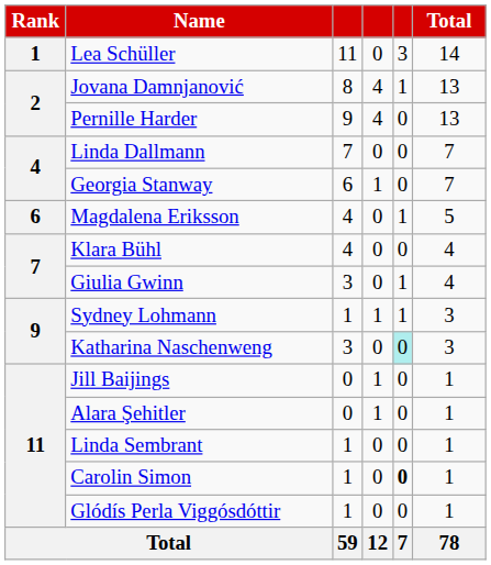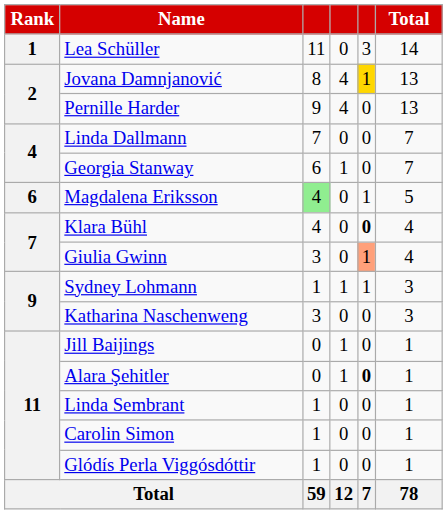Jovana Damnjanović | column 5: no background -> gold background
Magdalena Eriksson | column 3: no background -> lightgreen background
Klara Bühl | column 5: normal -> bold
Giulia Gwinn | column 5: no background -> lightsalmon background
Katharina Naschenweng | column 5: paleturquoise background -> no background
Alara Şehitler | column 5: normal -> bold
Carolin Simon | column 5: bold -> normal
